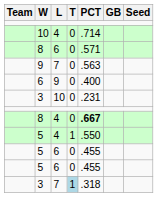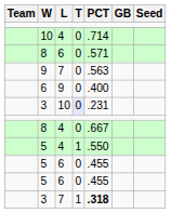3 / 10 | T: no background -> lavender background
8 / 4 | PCT: bold -> normal
3 / 7 | T: lightblue background -> no background
3 / 7 | PCT: normal -> bold
